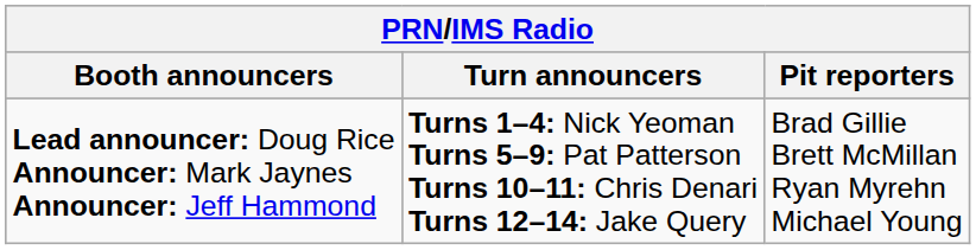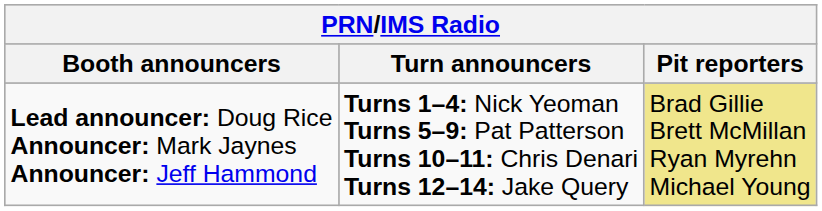row 3 | Pit reporters: no background -> khaki background
